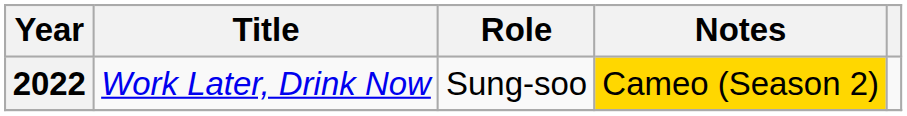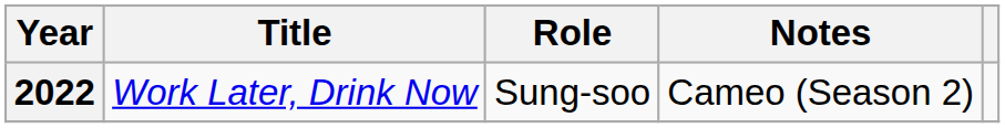2022 | Notes: gold background -> no background
